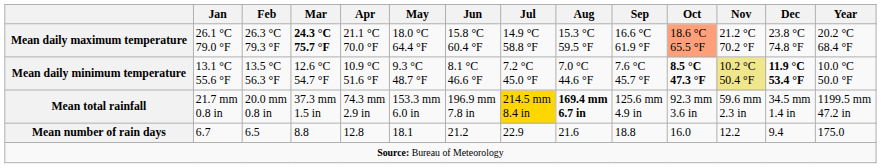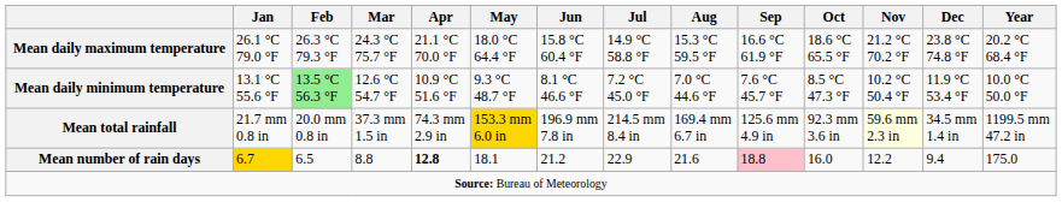Mean daily maximum temperature | Mar: bold -> normal
Mean daily maximum temperature | Oct: lightsalmon background -> no background
Mean daily minimum temperature | Feb: no background -> lightgreen background
Mean daily minimum temperature | Oct: bold -> normal
Mean daily minimum temperature | Nov: khaki background -> no background
Mean daily minimum temperature | Dec: bold -> normal
Mean total rainfall | May: no background -> gold background
Mean total rainfall | Jul: gold background -> no background
Mean total rainfall | Aug: bold -> normal
Mean total rainfall | Nov: no background -> lightyellow background
Mean number of rain days | Jan: no background -> gold background
Mean number of rain days | Apr: normal -> bold
Mean number of rain days | Sep: no background -> pink background
